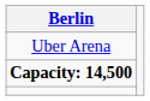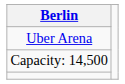Capacity: 14,500 | Berlin: bold -> normal
